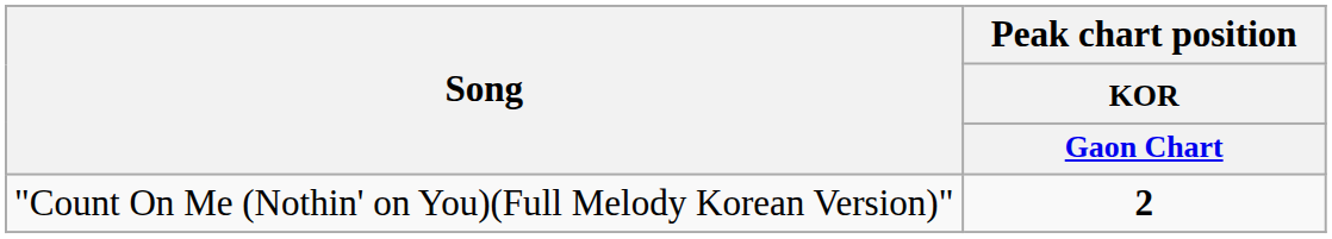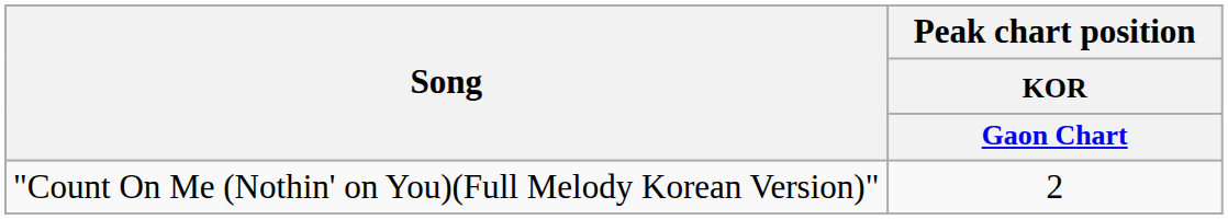"Count On Me (Nothin' on You)(Full Melody Korean Version)" | Peak chart position / KOR / Gaon Chart: bold -> normal
